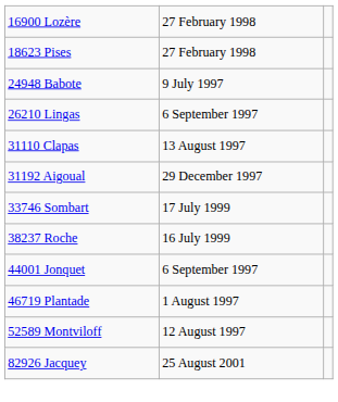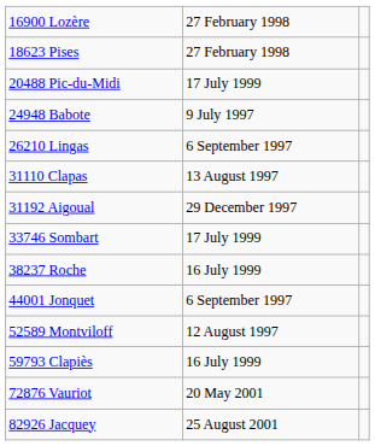+ row: 20488 Pic-du-Midi | 17 July 1999
- row: 46719 Plantade | 1 August 1997
+ row: 59793 Clapiès | 16 July 1999
+ row: 72876 Vauriot | 20 May 2001
